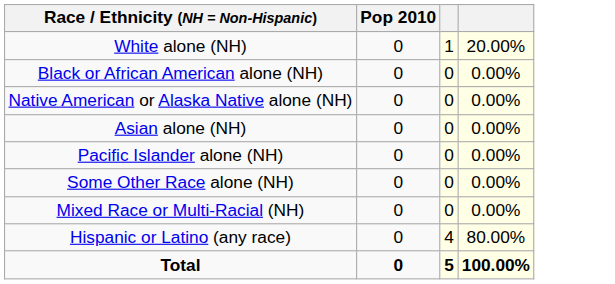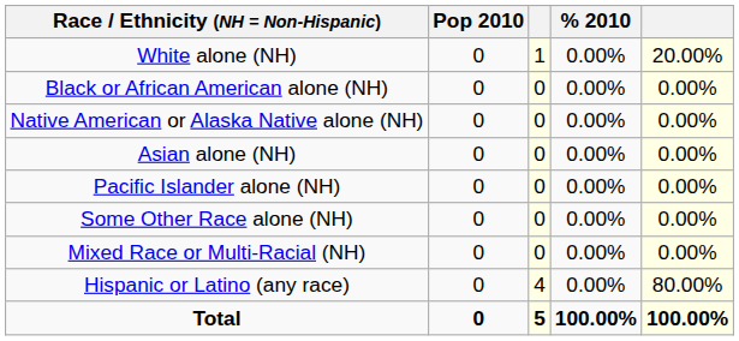+ column: % 2010 | 0.00% | 0.00% | 0.00% | 0.00% | 0.00% | 0.00% | 0.00% | 0.00% | 100.00%
